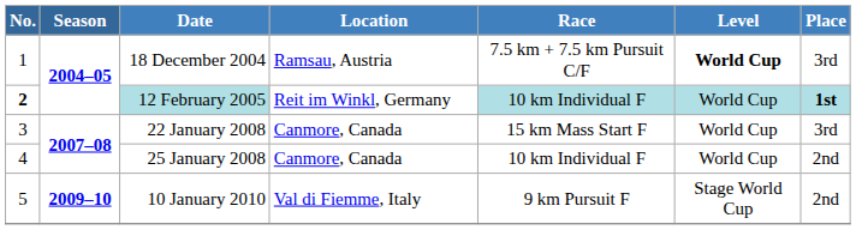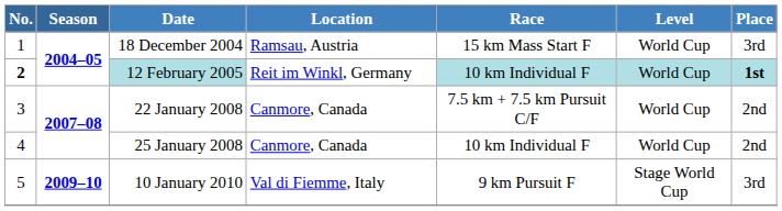18 December 2004 | Race: 7.5 km + 7.5 km Pursuit C/F -> 15 km Mass Start F
18 December 2004 | Level: bold -> normal
22 January 2008 | Race: 15 km Mass Start F -> 7.5 km + 7.5 km Pursuit C/F
22 January 2008 | Place: 3rd -> 2nd
10 January 2010 | Place: 2nd -> 3rd
